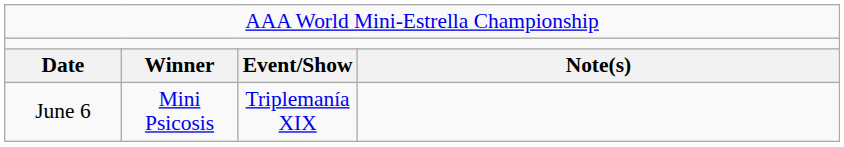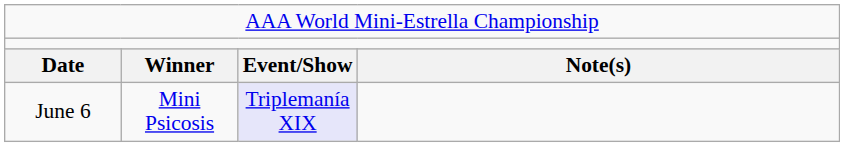June 6 | column 3: no background -> lavender background
